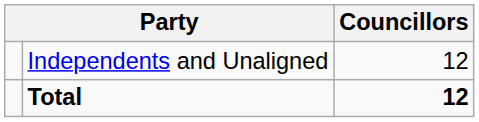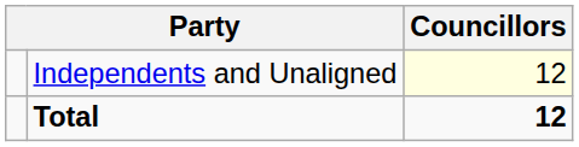Independents and Unaligned | Councillors: no background -> lightyellow background
